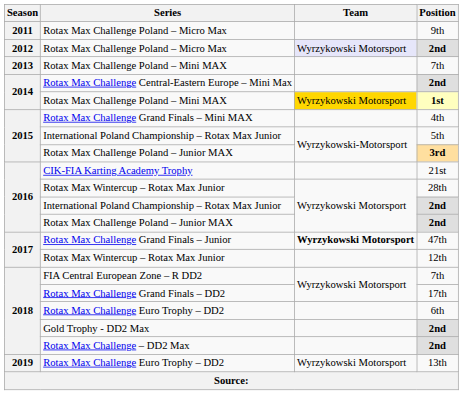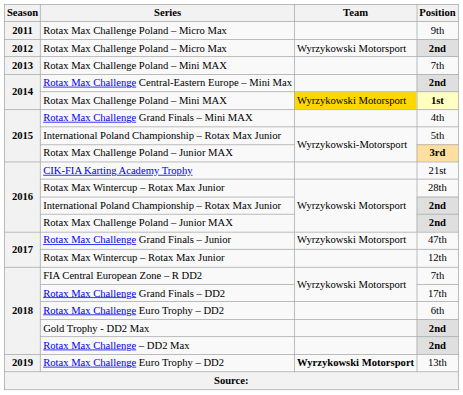Rotax Max Challenge Poland – Micro Max / 2nd | Team: lavender background -> no background
Rotax Max Challenge Grand Finals – Junior | Team: bold -> normal
Rotax Max Challenge Euro Trophy – DD2 / 13th | Team: normal -> bold
